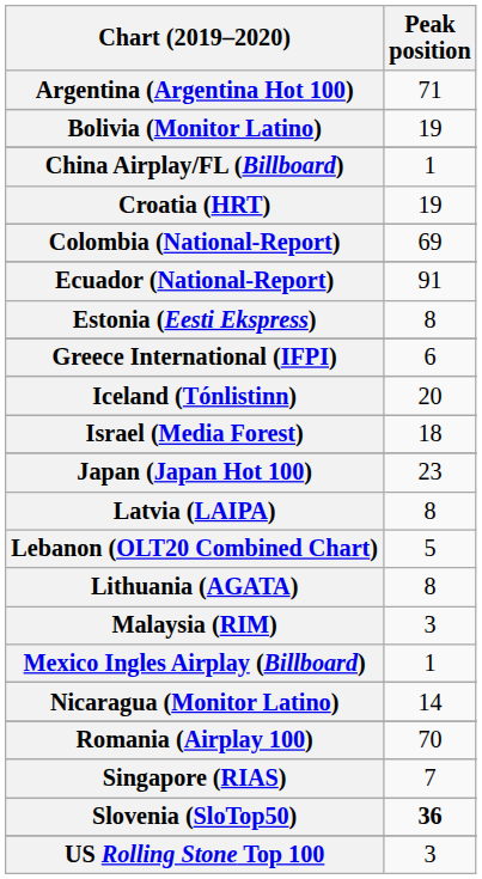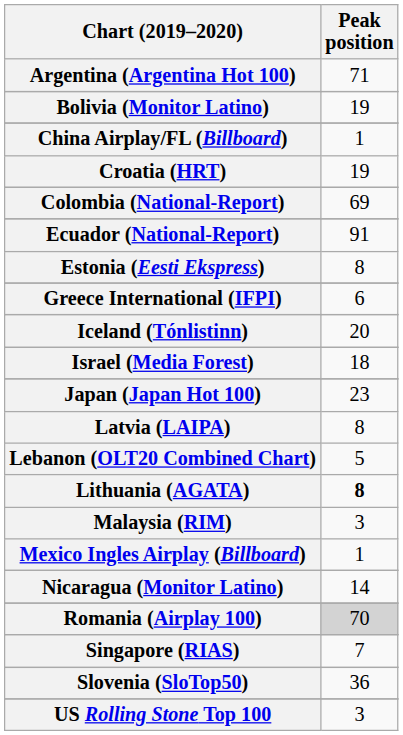Lithuania (AGATA) | Peak position: normal -> bold
Romania (Airplay 100) | Peak position: no background -> lightgrey background
Slovenia (SloTop50) | Peak position: bold -> normal
